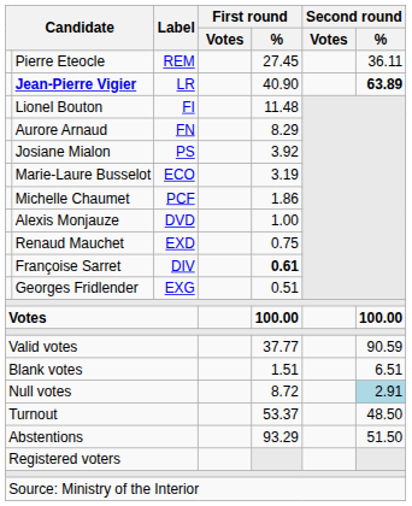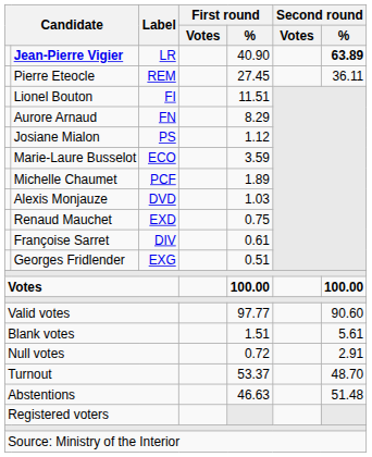rows swapped: Jean-Pierre Vigier <-> Pierre Eteocle
Lionel Bouton | First round / %: 11.48 -> 11.51
Josiane Mialon | First round / %: 3.92 -> 1.12
Marie-Laure Busselot | First round / %: 3.19 -> 3.59
Michelle Chaumet | First round / %: 1.86 -> 1.89
Alexis Monjauze | First round / %: 1.00 -> 1.03
Françoise Sarret | First round / %: bold -> normal
Valid votes | First round / %: 37.77 -> 97.77
Valid votes | Second round / %: 90.59 -> 90.60
Blank votes | Second round / %: 6.51 -> 5.61
Null votes | First round / %: 8.72 -> 0.72
Null votes | Second round / %: lightblue background -> no background
Turnout | Second round / %: 48.50 -> 48.70
Abstentions | First round / %: 93.29 -> 46.63
Abstentions | Second round / %: 51.50 -> 51.48
